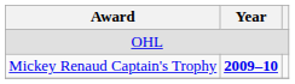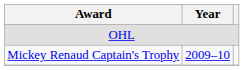Mickey Renaud Captain's Trophy | Year: bold -> normal
